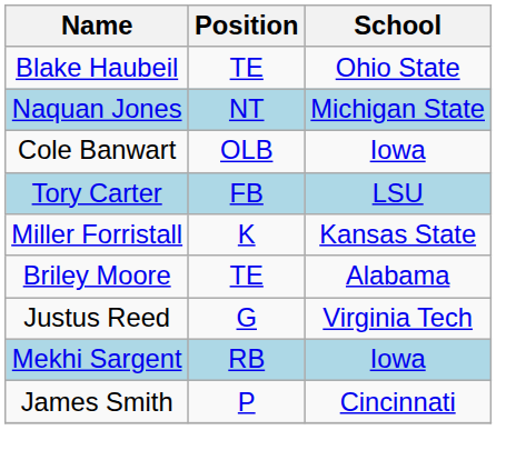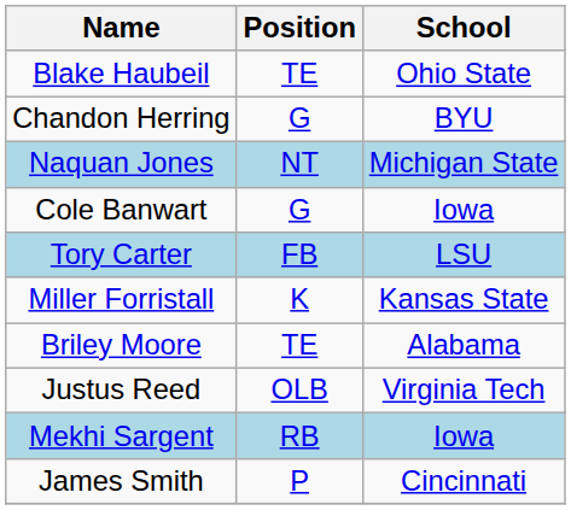+ row: Chandon Herring | G | BYU
Cole Banwart | Position: OLB -> G
Justus Reed | Position: G -> OLB
